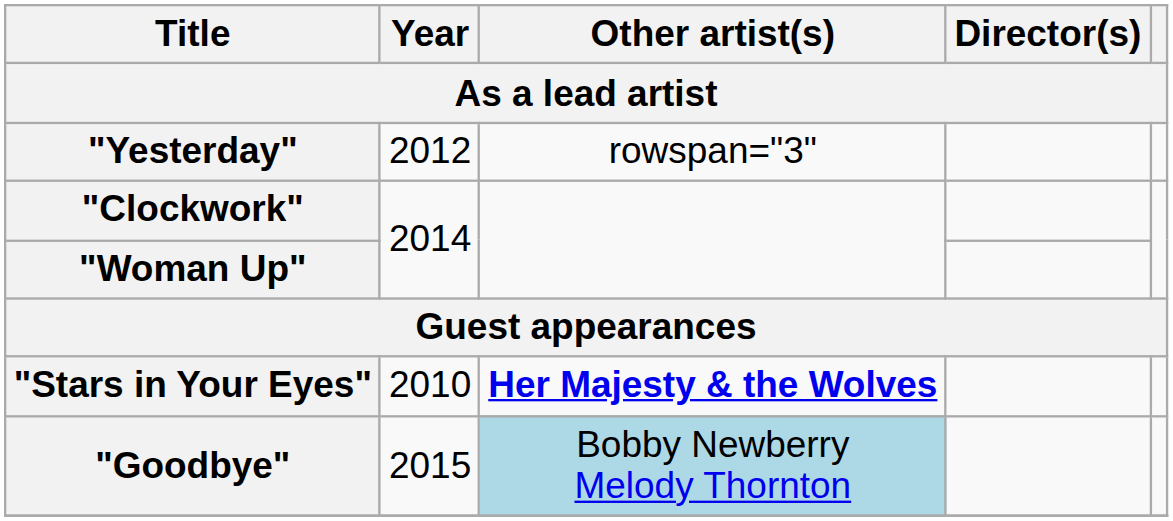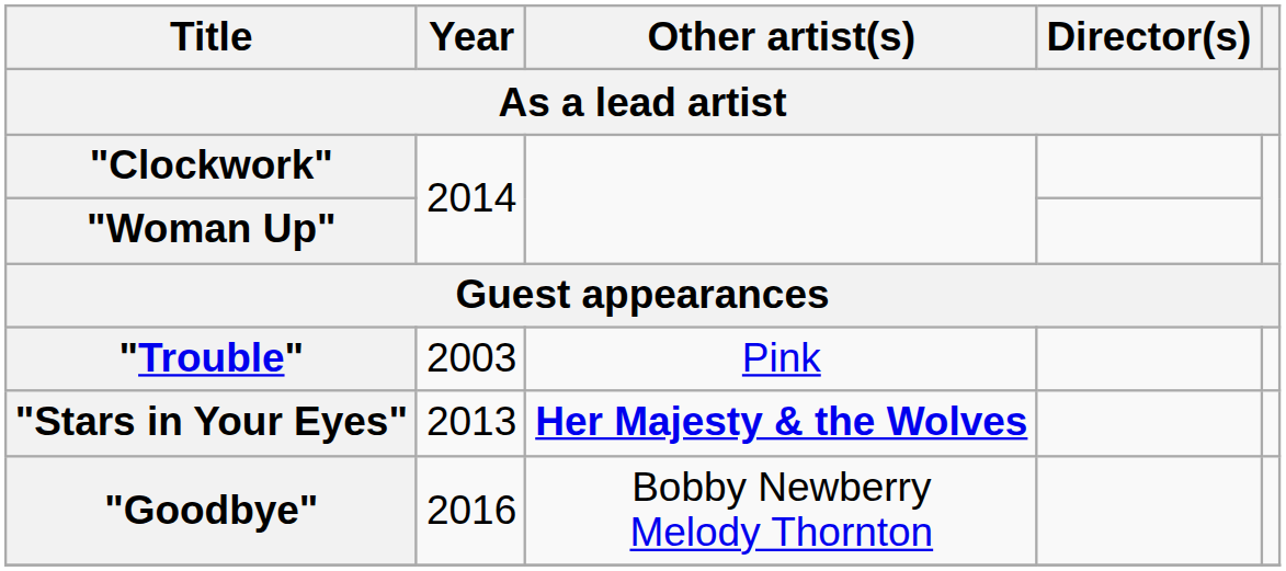- row: "Yesterday" | 2012 | rowspan="3"
+ row: "Trouble" | 2003 | Pink
"Stars in Your Eyes" | Year: 2010 -> 2013
"Goodbye" | Year: 2015 -> 2016
"Goodbye" | Other artist(s): lightblue background -> no background
